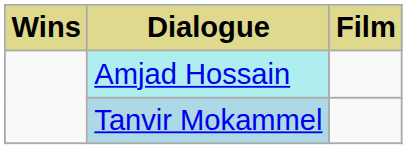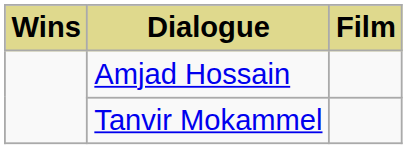Amjad Hossain | Dialogue: paleturquoise background -> no background
Tanvir Mokammel | Dialogue: lightblue background -> no background
